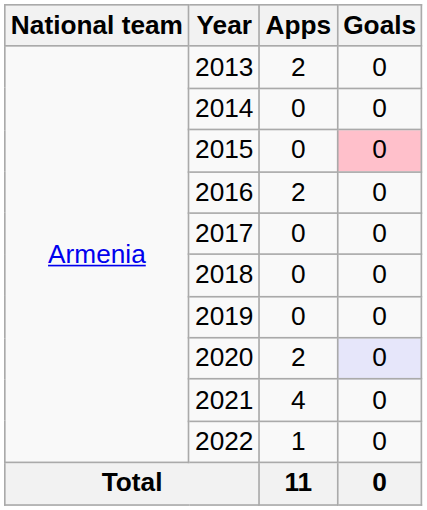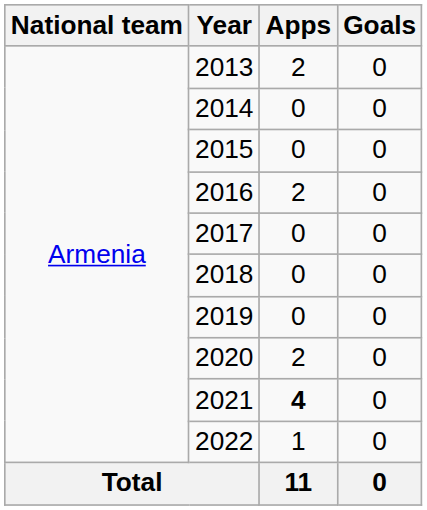2015 | Goals: pink background -> no background
2020 | Goals: lavender background -> no background
2021 | Apps: normal -> bold
